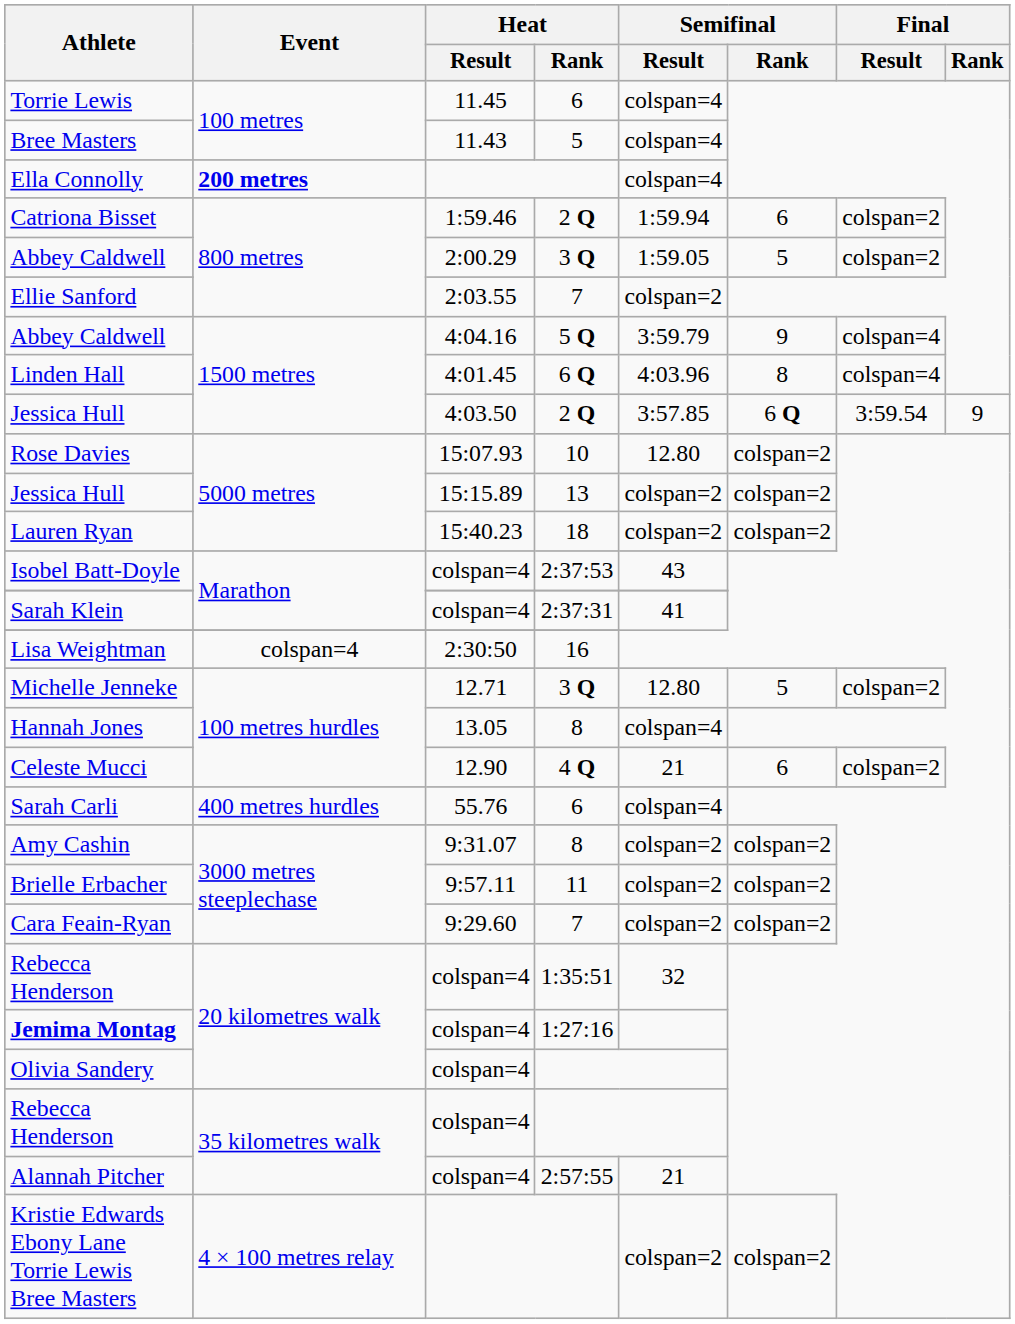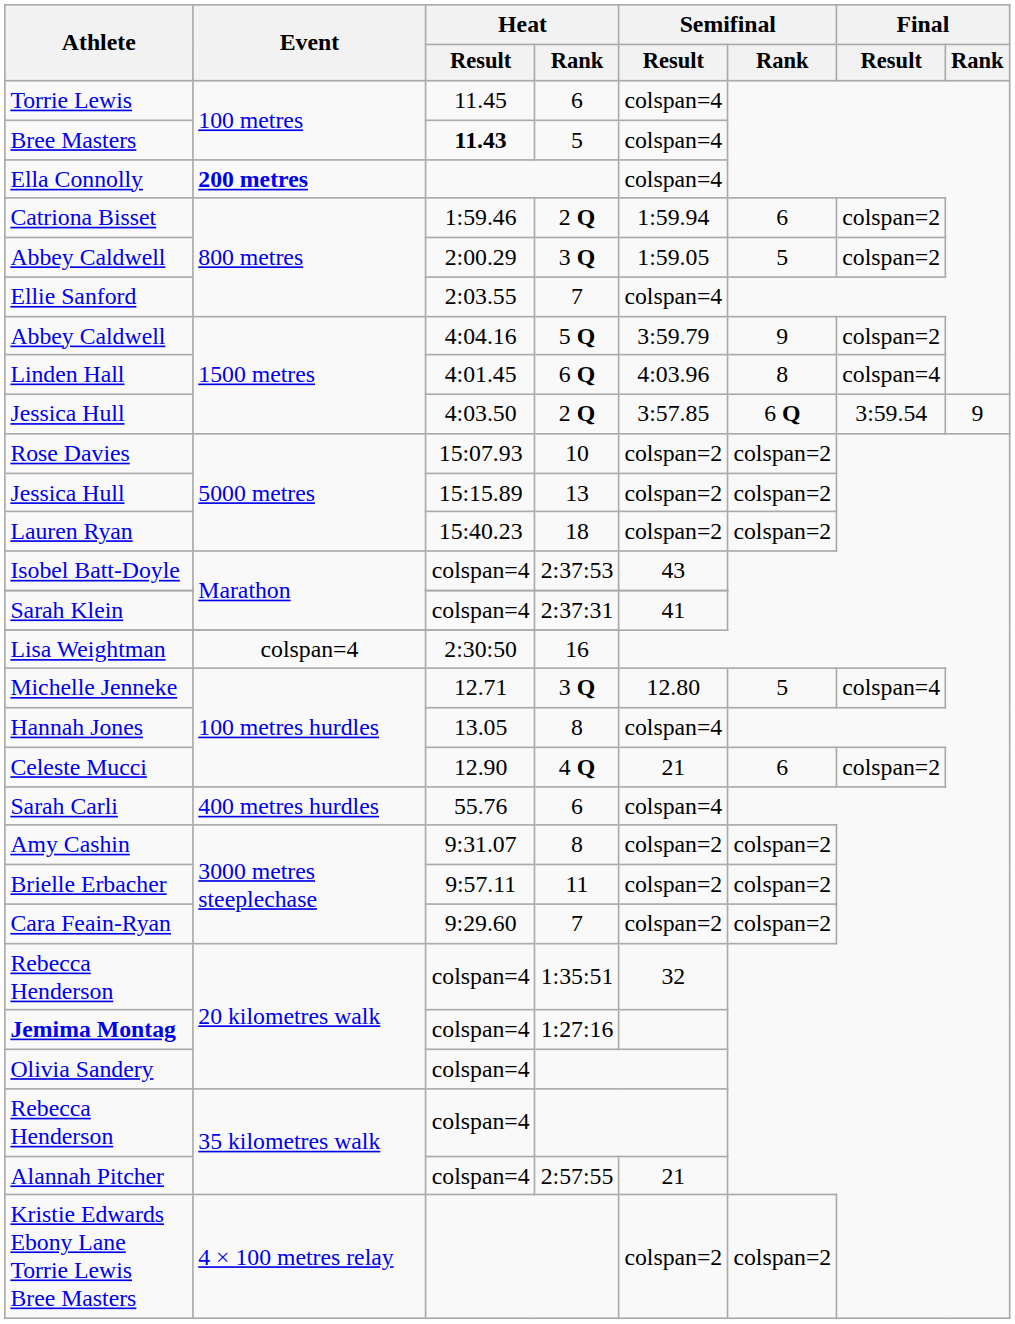Bree Masters | Heat / Result: normal -> bold
Ellie Sanford | Semifinal / Result: colspan=2 -> colspan=4
Abbey Caldwell / 5 Q | Final / Result: colspan=4 -> colspan=2
Rose Davies | Semifinal / Result: 12.80 -> colspan=2
Michelle Jenneke | Final / Result: colspan=2 -> colspan=4
